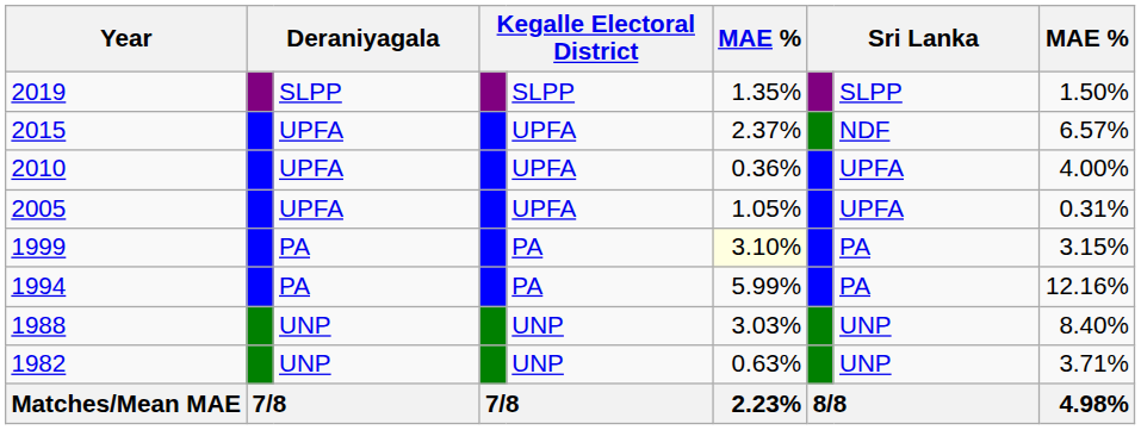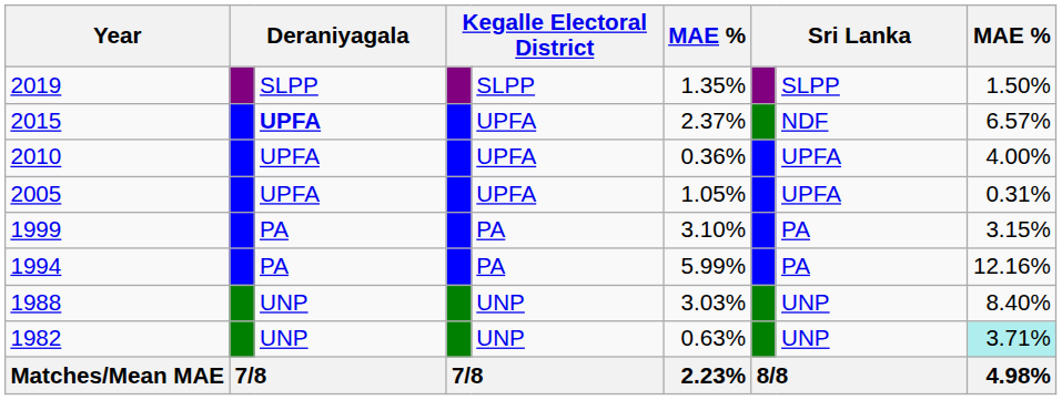2015 | column 3: normal -> bold
1999 | column 6: lightyellow background -> no background
1982 | column 9: no background -> paleturquoise background
